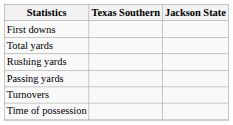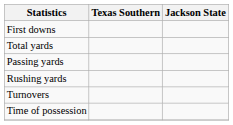rows swapped: Rushing yards <-> Passing yards
